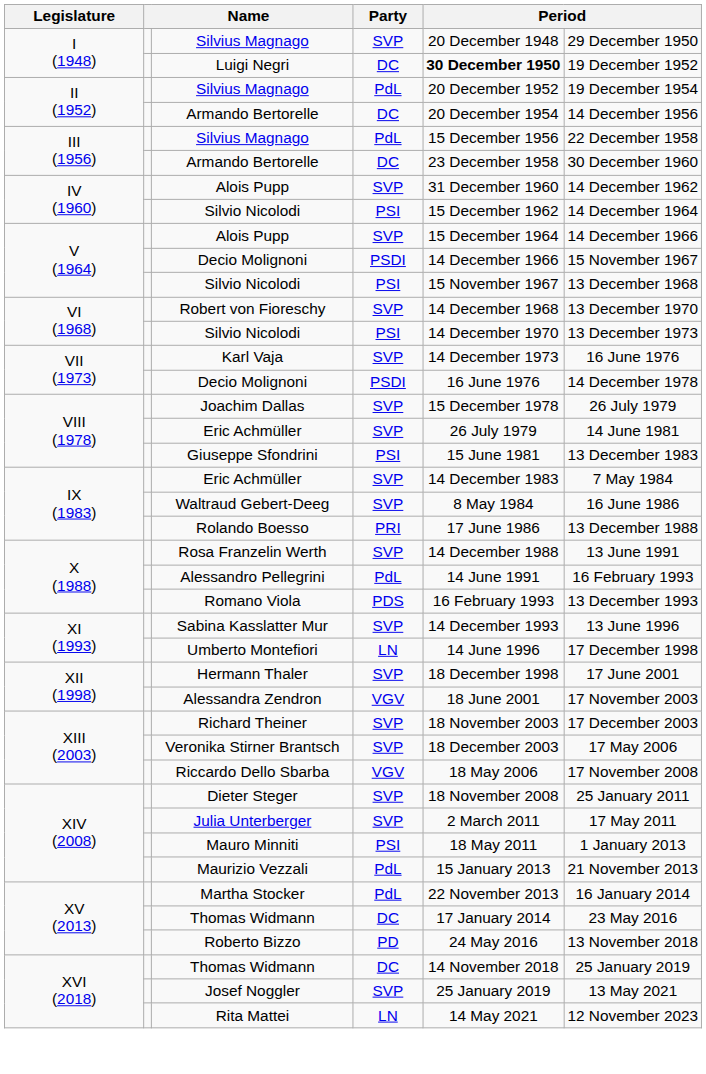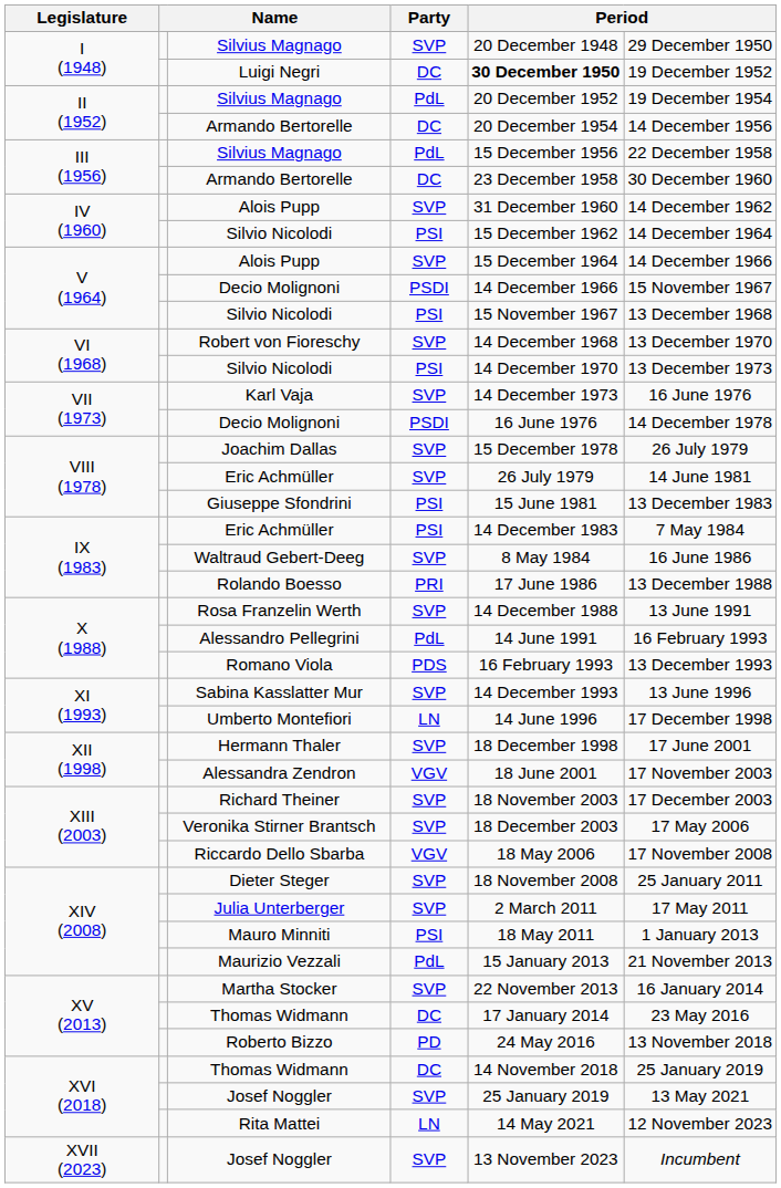IX (1983) / Eric Achmüller | Party: SVP -> PSI
Martha Stocker | Party: PdL -> SVP
+ row: XVII (2023) | Josef Noggler | SVP | 13 November 2023 | Incumbent
